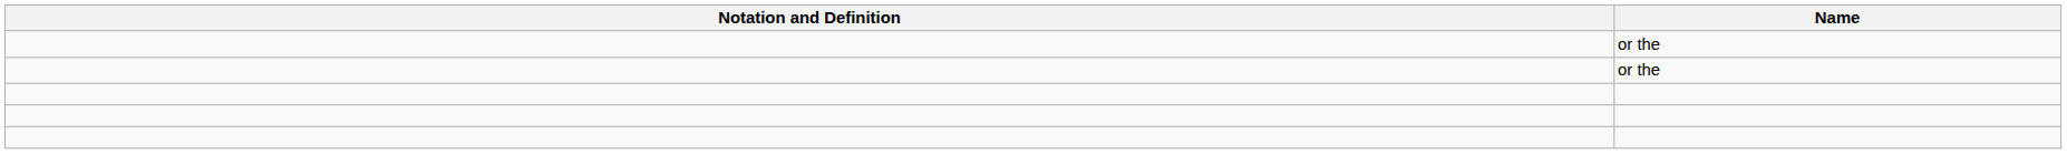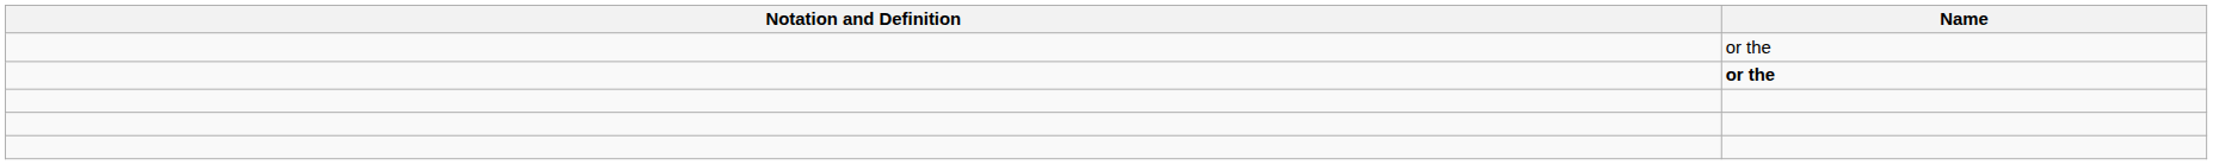row 3 | Name: normal -> bold
